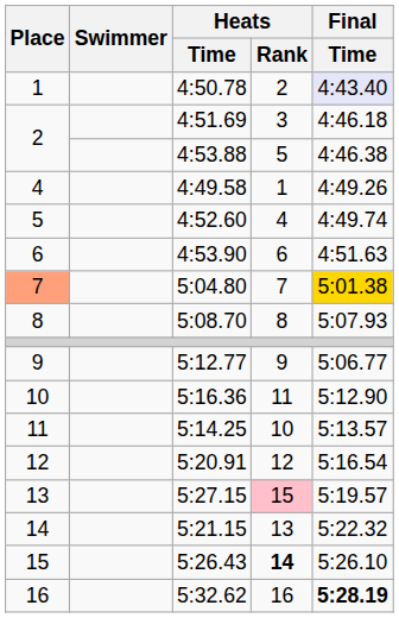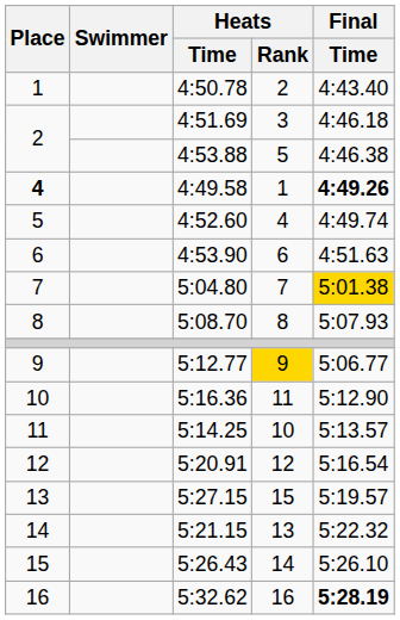4:50.78 | Final / Time: lavender background -> no background
4:49.58 | Place: normal -> bold
4:49.58 | Final / Time: normal -> bold
5:04.80 | Place: lightsalmon background -> no background
5:12.77 | Heats / Rank: no background -> gold background
5:27.15 | Heats / Rank: pink background -> no background
5:26.43 | Heats / Rank: bold -> normal
